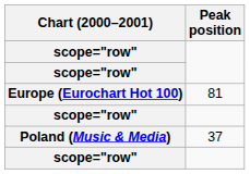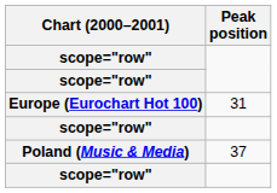Europe (Eurochart Hot 100) | Peak position: 81 -> 31
